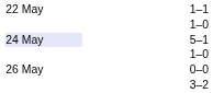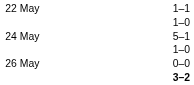5–1 | column 1: lavender background -> no background
3–2 | column 2: normal -> bold
